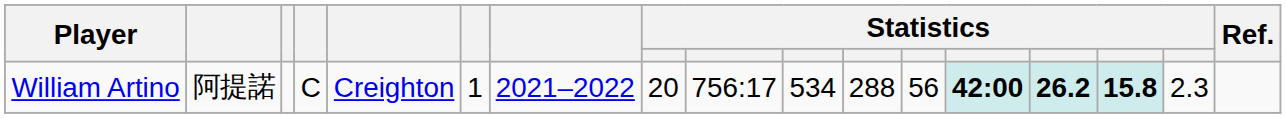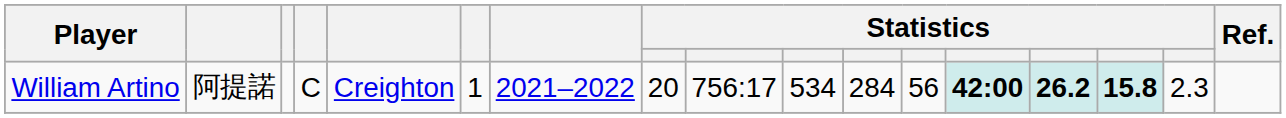William Artino | column 11: 288 -> 284
